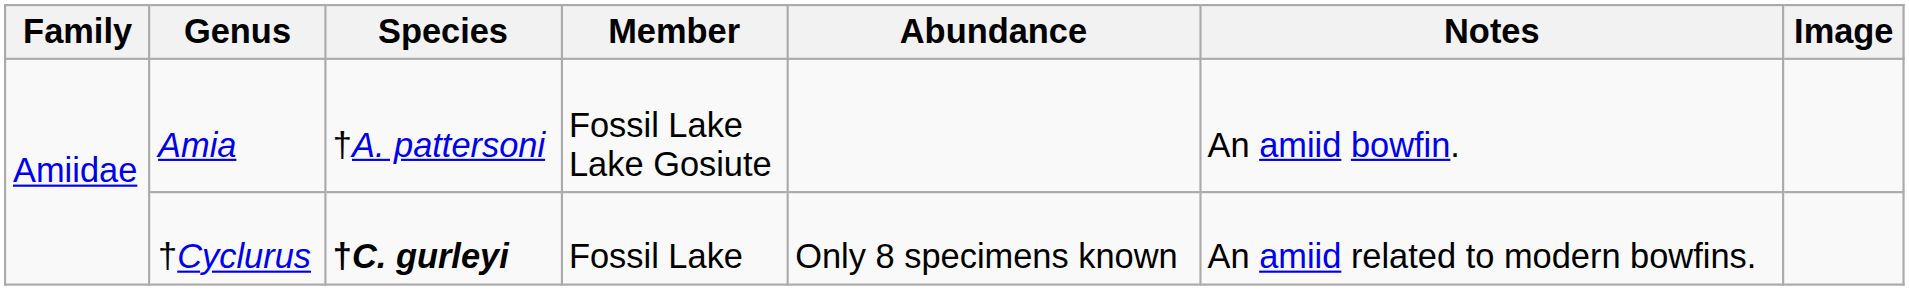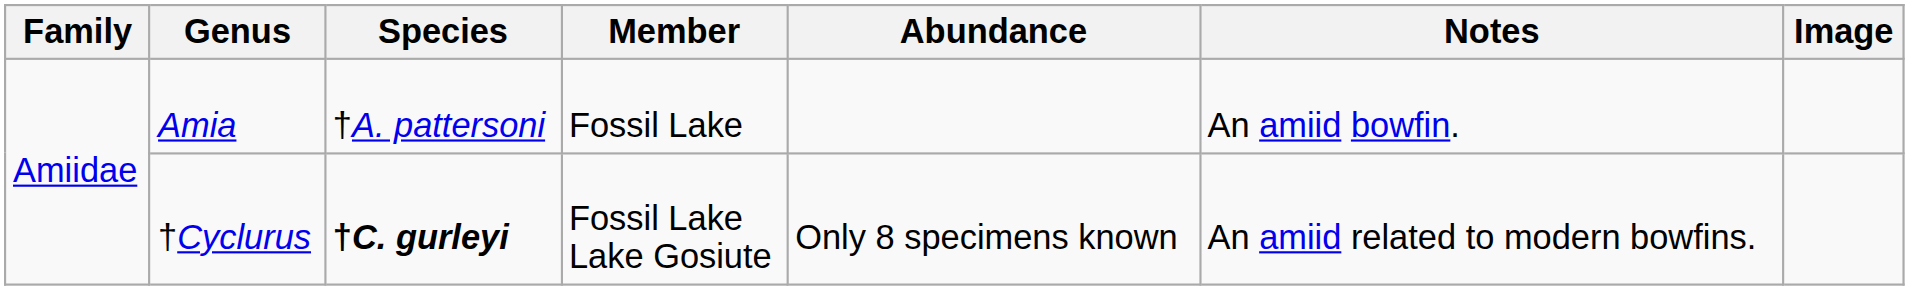Amia | Member: Fossil Lake Lake Gosiute -> Fossil Lake
†Cyclurus | Member: Fossil Lake -> Fossil Lake Lake Gosiute
